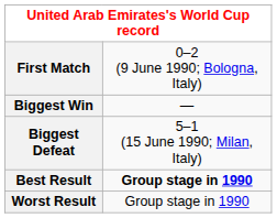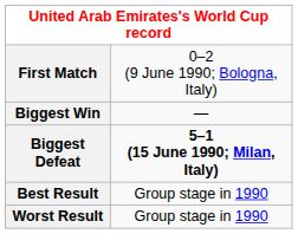Biggest Defeat | column 2: normal -> bold
Best Result | column 2: bold -> normal
